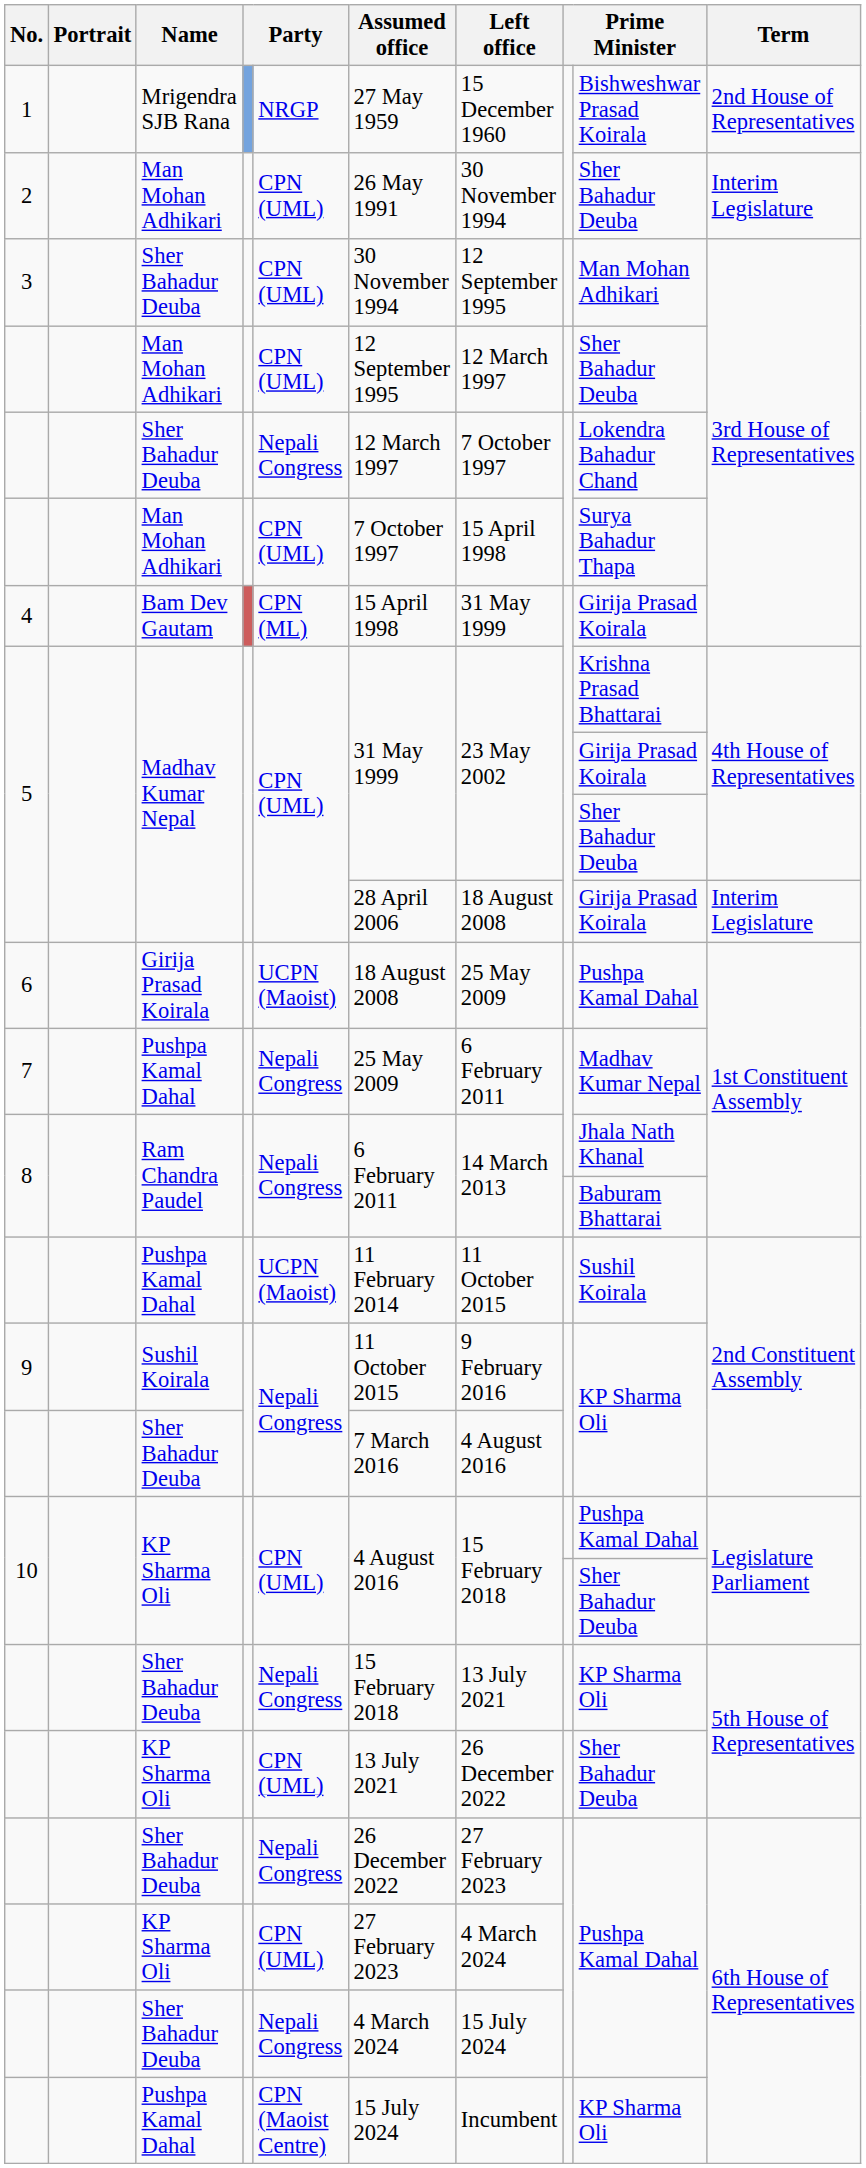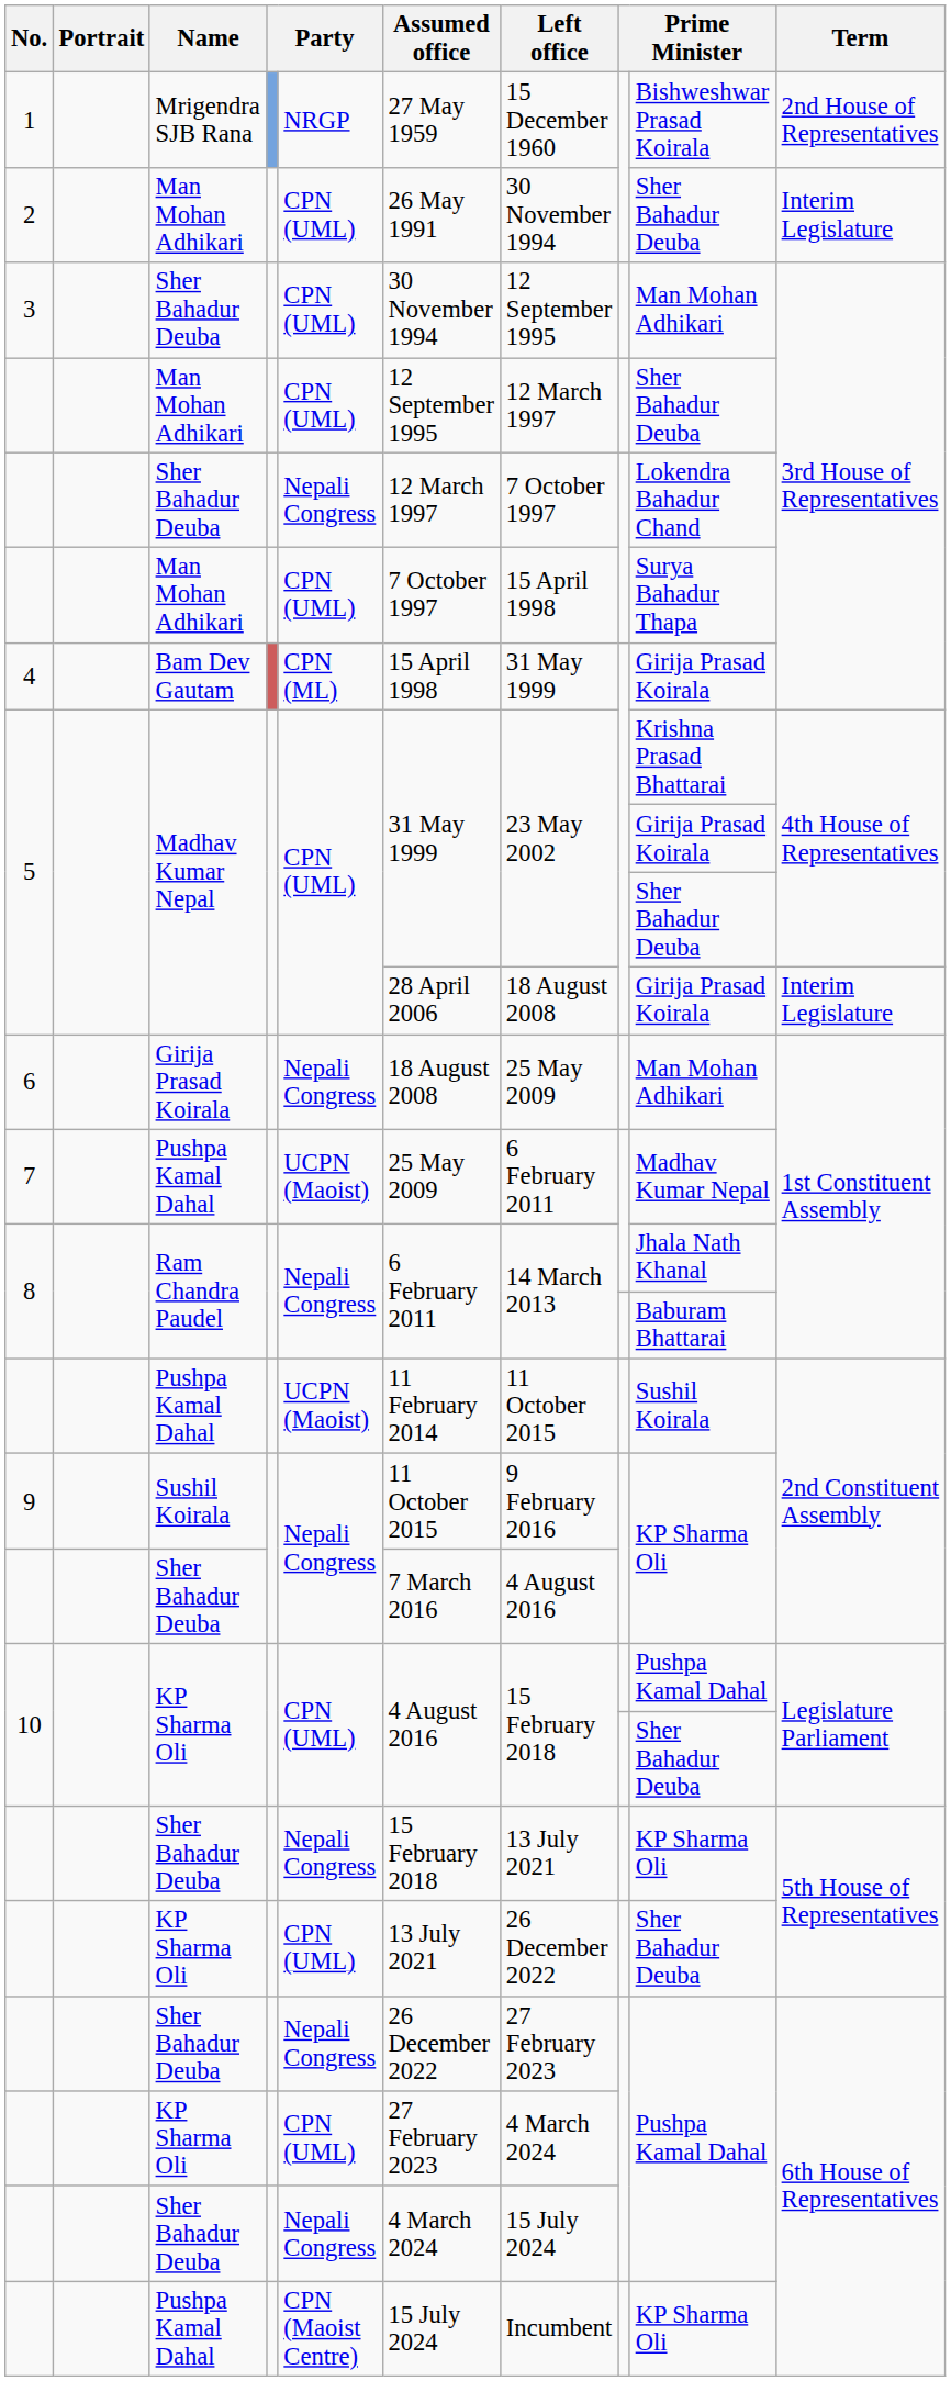6 | column 5: UCPN (Maoist) -> Nepali Congress
6 | column 9: Pushpa Kamal Dahal -> Man Mohan Adhikari
7 | column 5: Nepali Congress -> UCPN (Maoist)
